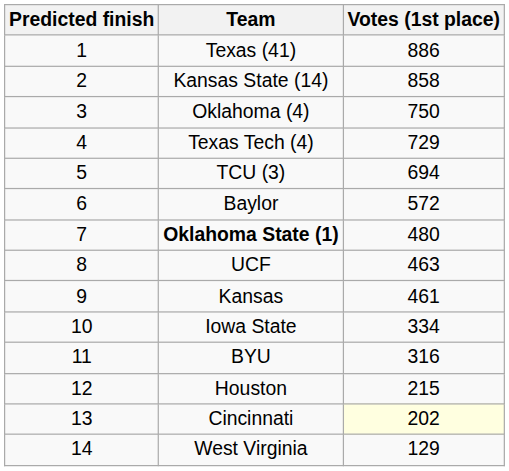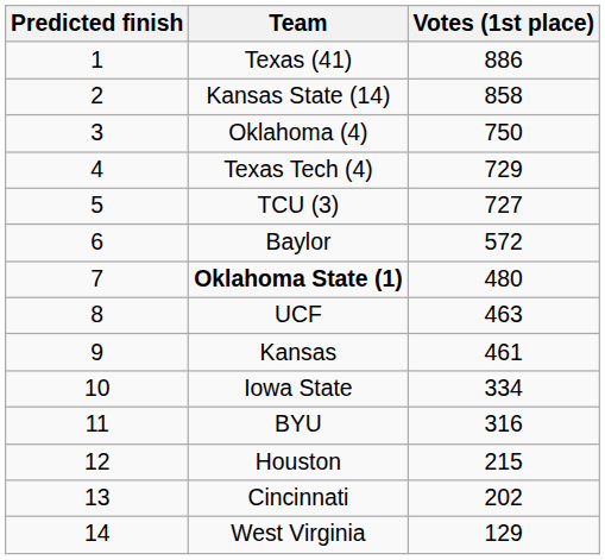TCU (3) | Votes (1st place): 694 -> 727
Cincinnati | Votes (1st place): lightyellow background -> no background
